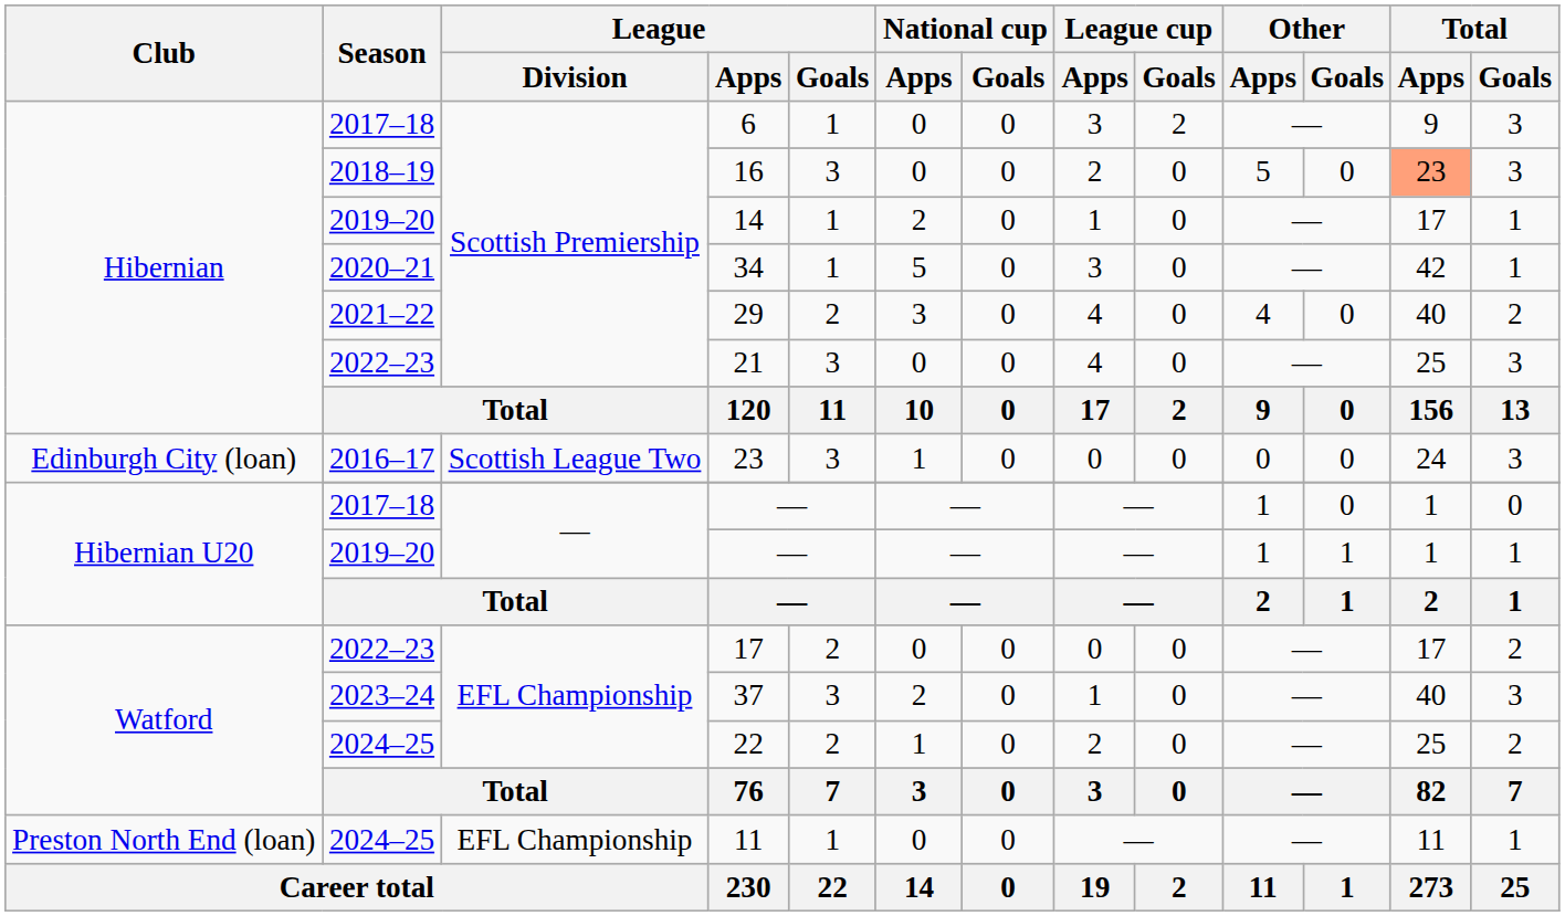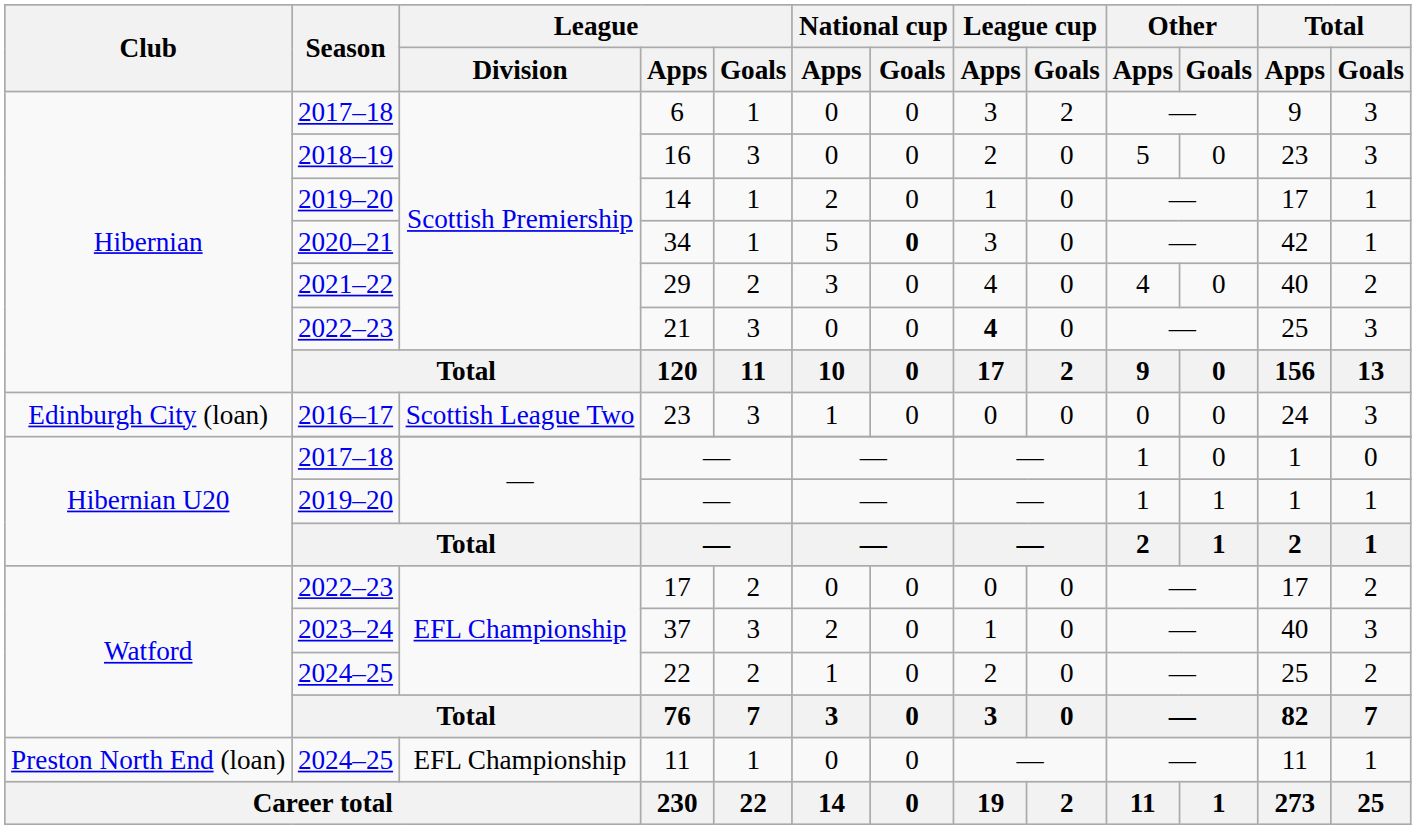16 | Total / Apps: lightsalmon background -> no background
34 | National cup / Goals: normal -> bold
21 | League cup / Apps: normal -> bold
